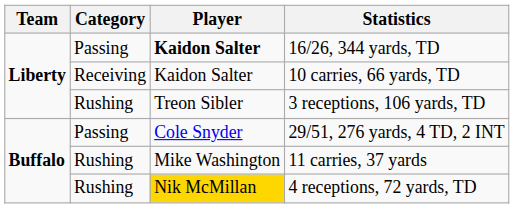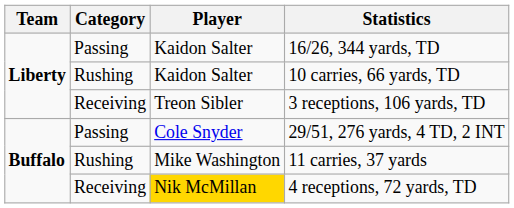16/26, 344 yards, TD | Player: bold -> normal
10 carries, 66 yards, TD | Category: Receiving -> Rushing
3 receptions, 106 yards, TD | Category: Rushing -> Receiving
4 receptions, 72 yards, TD | Category: Rushing -> Receiving
